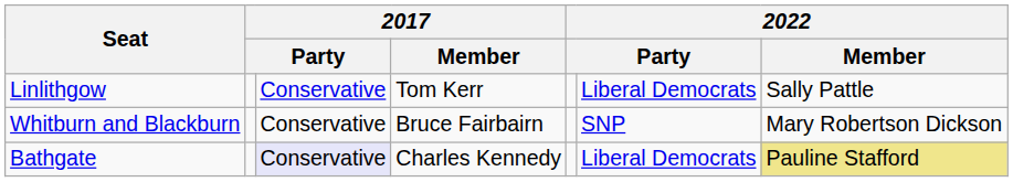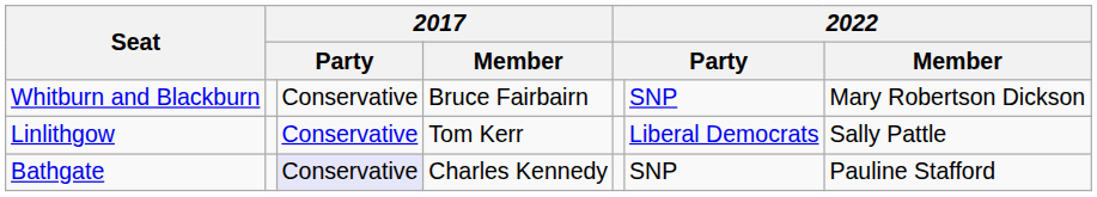rows swapped: Linlithgow <-> Whitburn and Blackburn
Bathgate | column 6: Liberal Democrats -> SNP
Bathgate | 2022 / Member: khaki background -> no background
